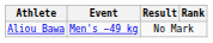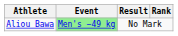Aliou Bawa | Event: no background -> lightgreen background
